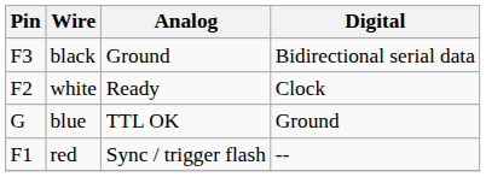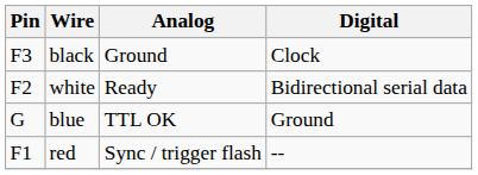black | Digital: Bidirectional serial data -> Clock
white | Digital: Clock -> Bidirectional serial data
